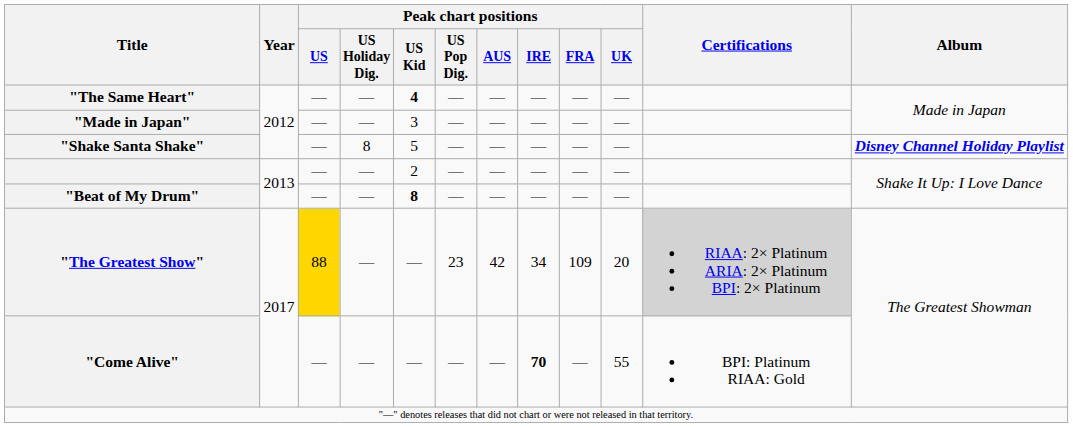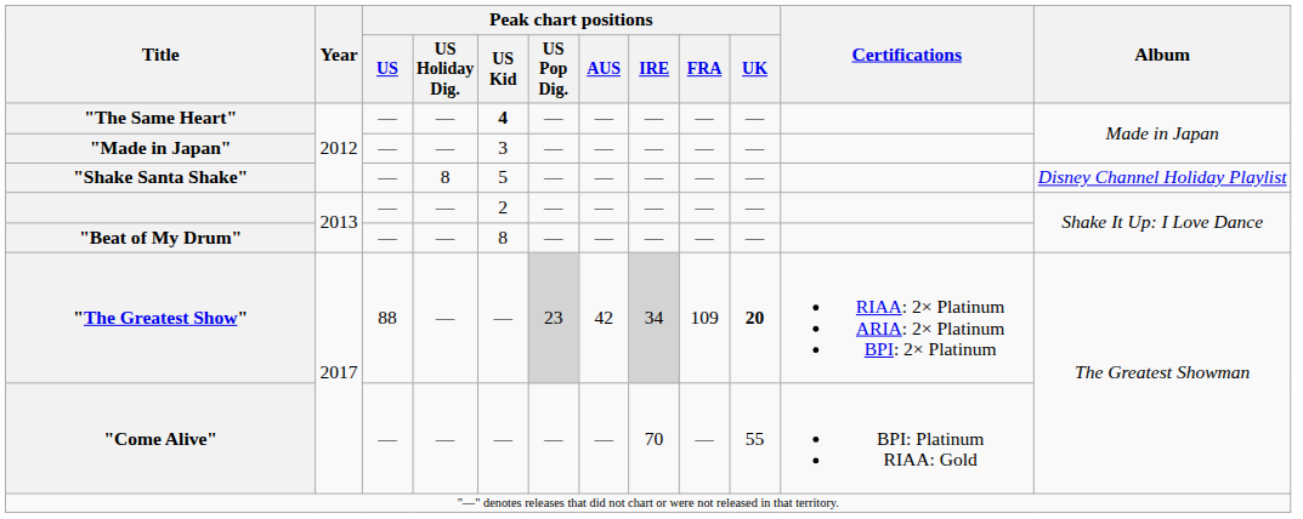"Shake Santa Shake" | Album: bold -> normal
"Beat of My Drum" | Peak chart positions / US Kid: bold -> normal
"The Greatest Show" | Peak chart positions / US: gold background -> no background
"The Greatest Show" | Peak chart positions / US Pop Dig.: no background -> lightgrey background
"The Greatest Show" | Peak chart positions / IRE: no background -> lightgrey background
"The Greatest Show" | Peak chart positions / UK: normal -> bold
"The Greatest Show" | Certifications: lightgrey background -> no background
"Come Alive" | Peak chart positions / IRE: bold -> normal
